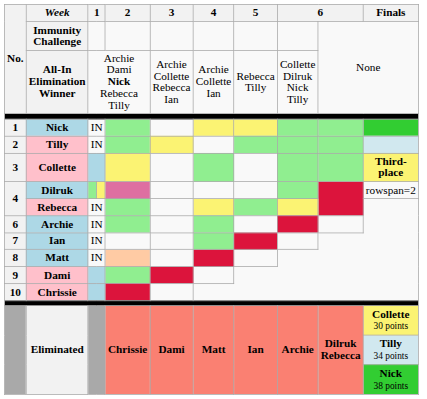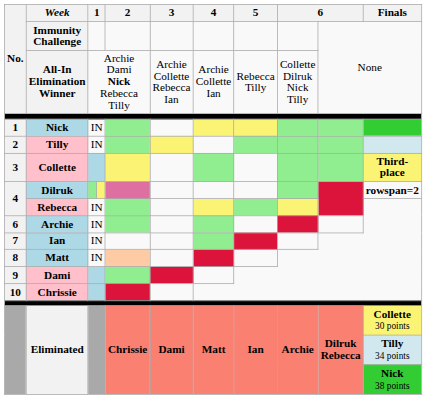Dilruk | Finals: normal -> bold
